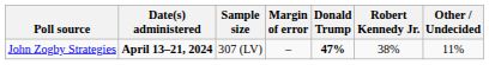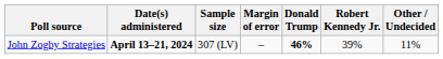John Zogby Strategies | Donald Trump: 47% -> 46%
John Zogby Strategies | Robert Kennedy Jr.: 38% -> 39%
